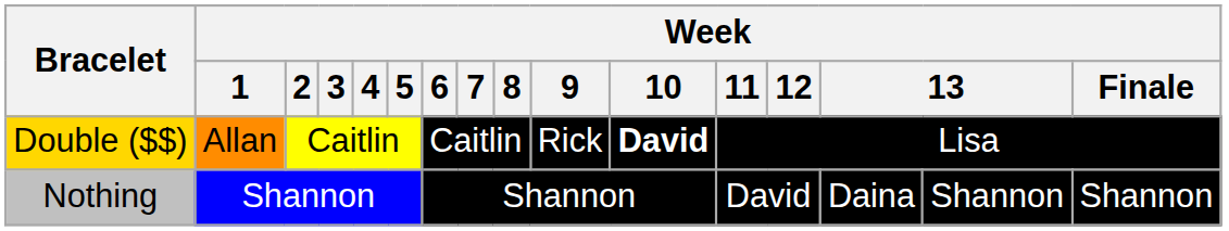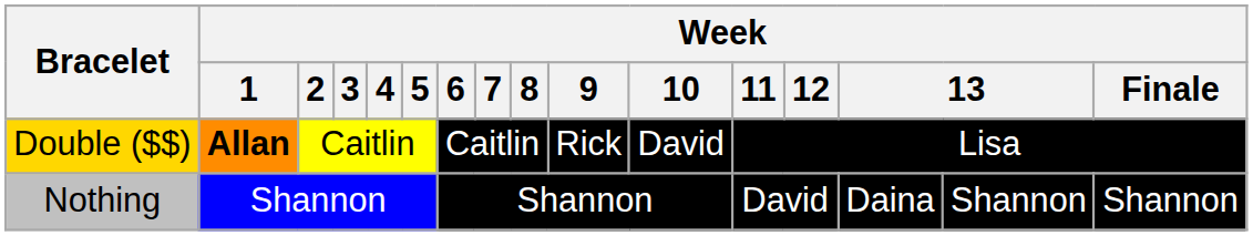Double ($$) | Week / 1: normal -> bold
Double ($$) | Week / 10: bold -> normal
